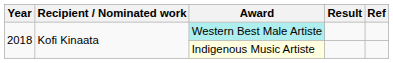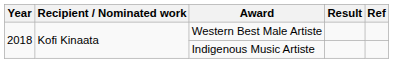Western Best Male Artiste | Award: paleturquoise background -> no background
Indigenous Music Artiste | Award: lightyellow background -> no background
